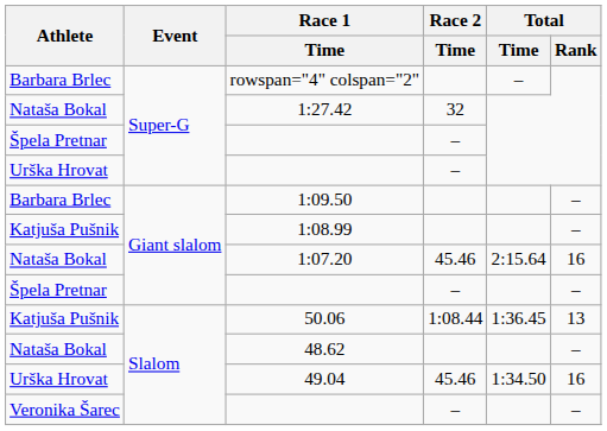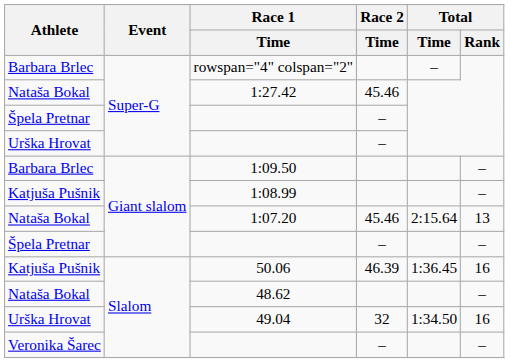1:27.42 | Race 2 / Time: 32 -> 45.46
1:07.20 | Total / Rank: 16 -> 13
50.06 | Race 2 / Time: 1:08.44 -> 46.39
50.06 | Total / Rank: 13 -> 16
49.04 | Race 2 / Time: 45.46 -> 32
